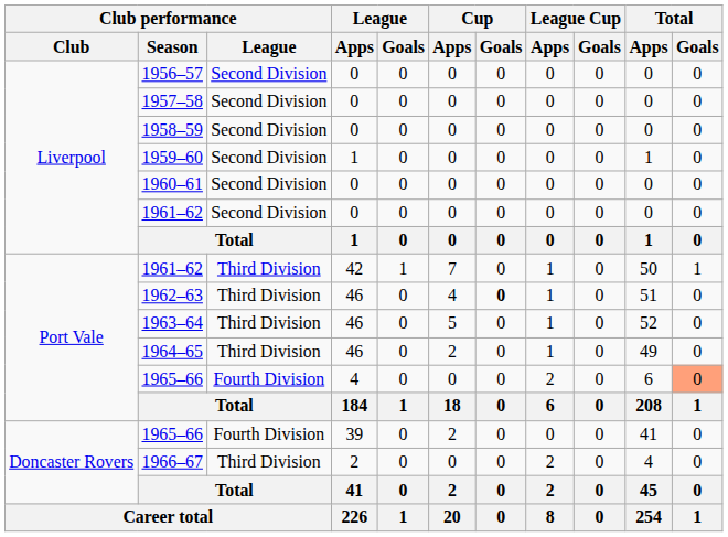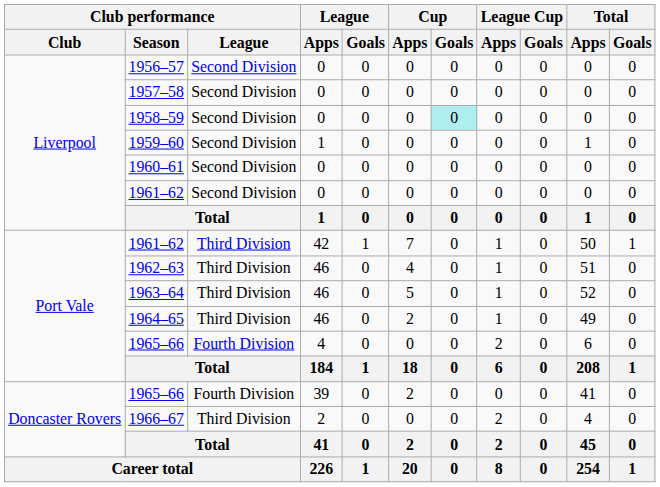1958–59 | Cup / Goals: no background -> paleturquoise background
1962–63 | Cup / Goals: bold -> normal
1965–66 / 4 | Total / Goals: lightsalmon background -> no background
